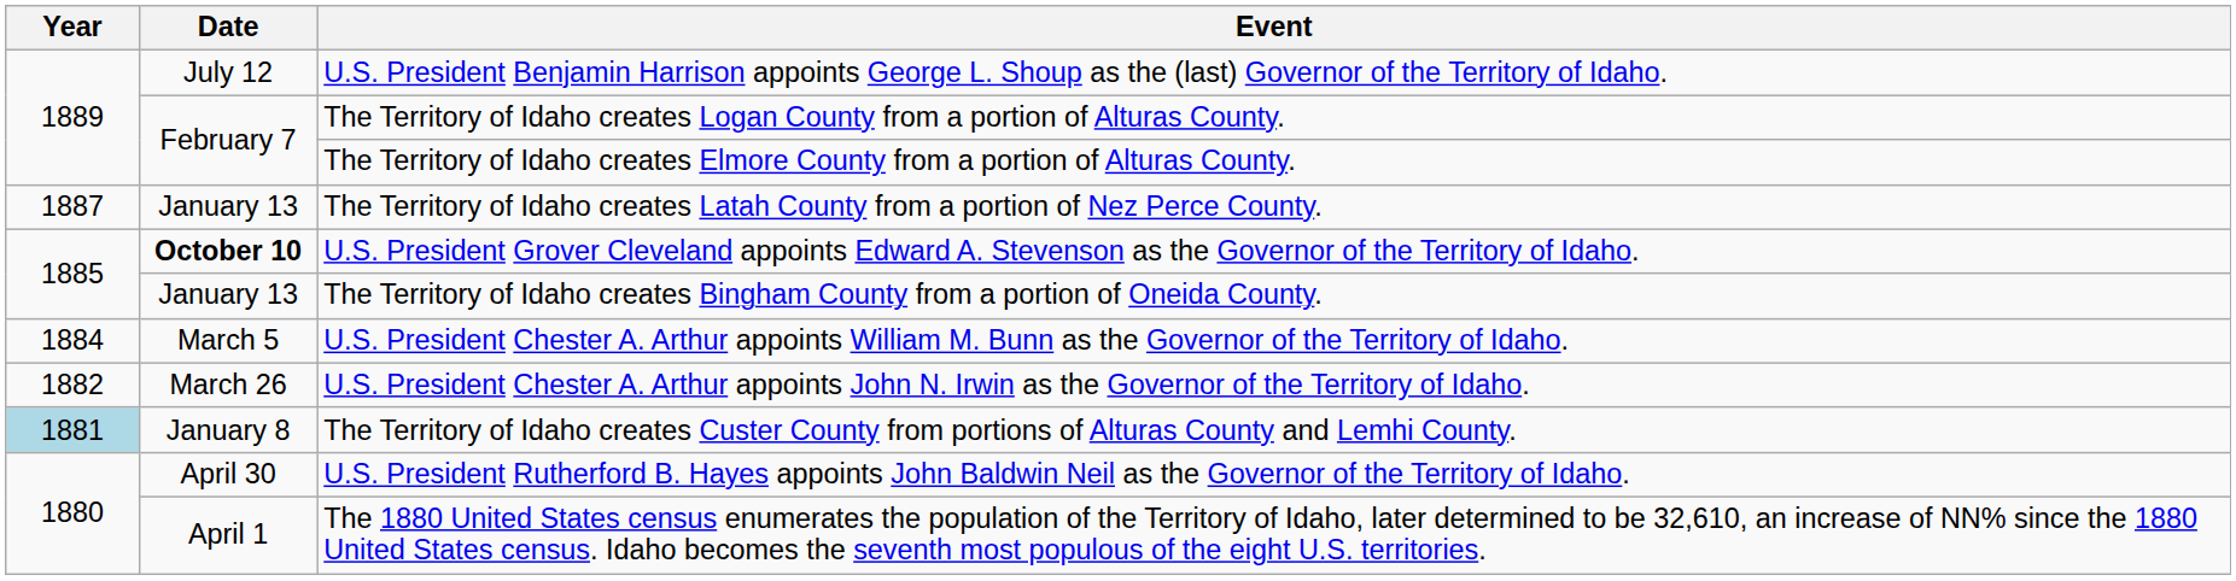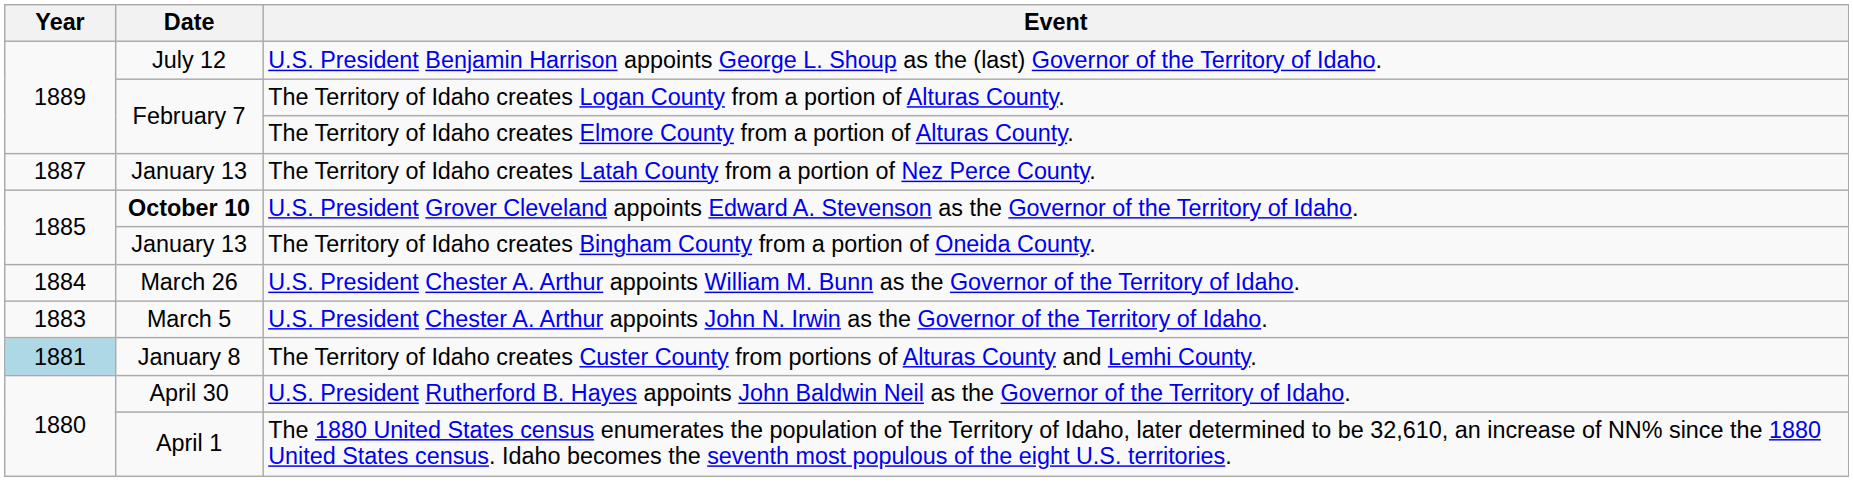row 8 | Date: March 5 -> March 26
row 9 | Year: 1882 -> 1883
row 9 | Date: March 26 -> March 5
